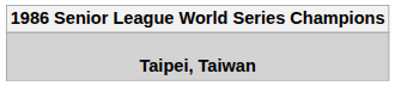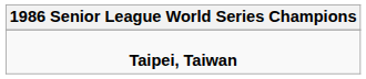row 2 | column 1: lightgrey background -> no background
